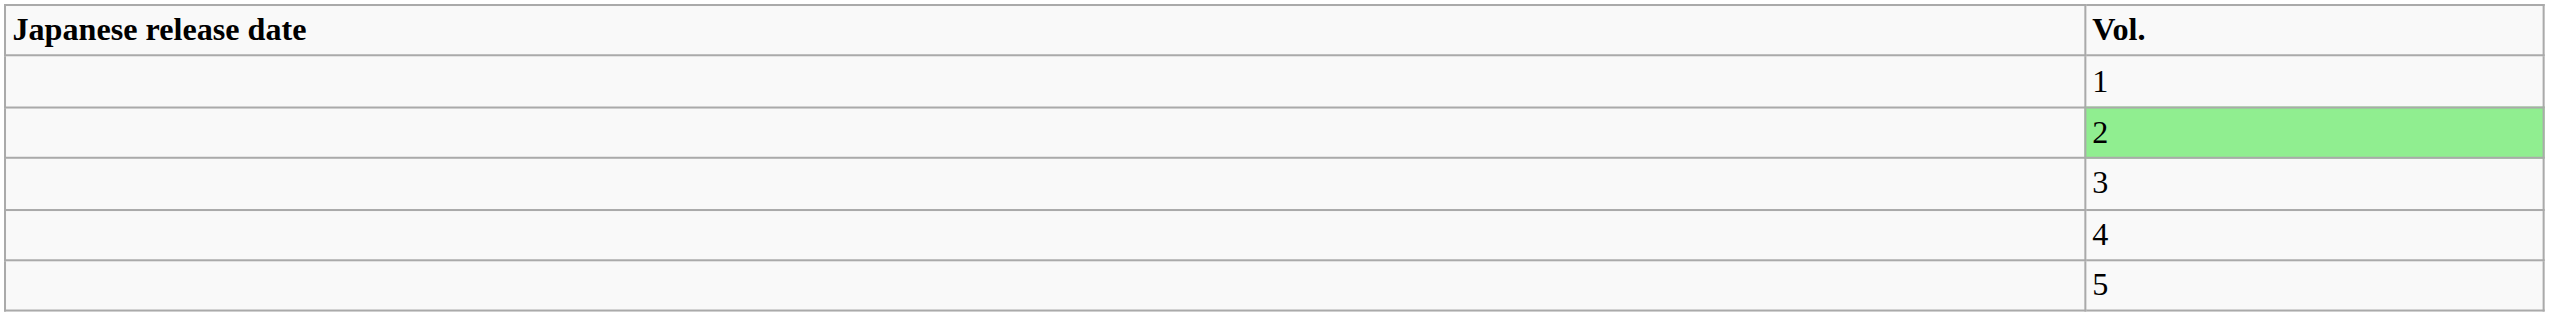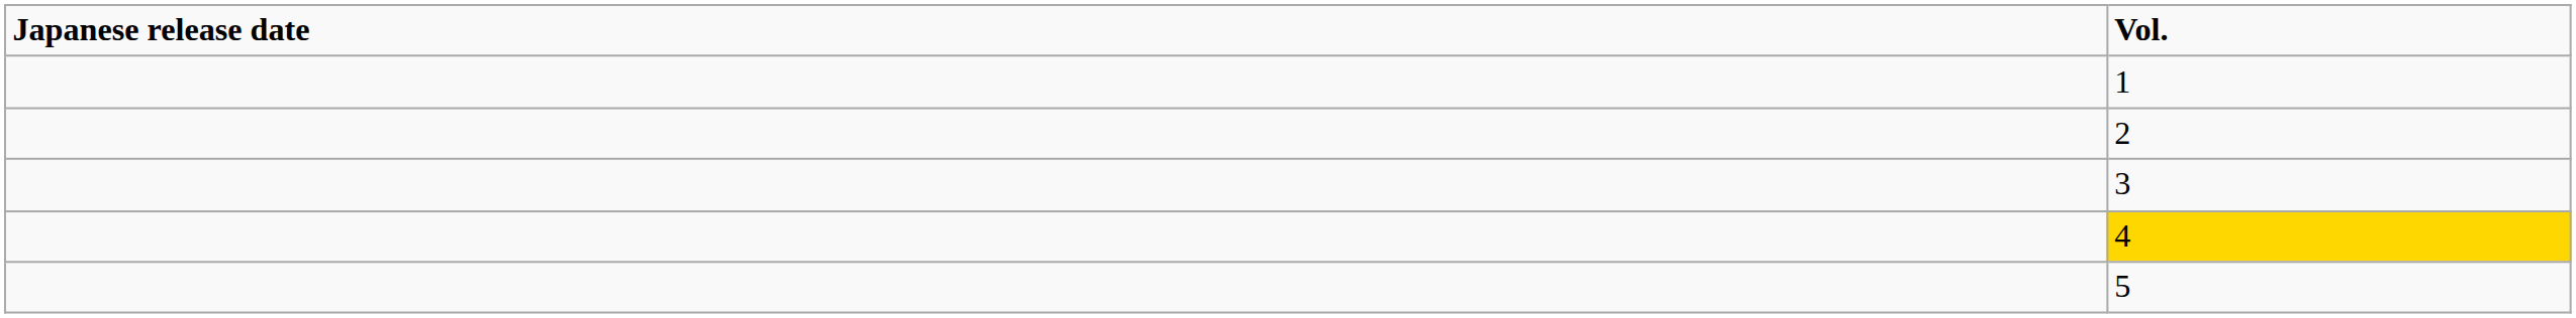2 | Vol.: lightgreen background -> no background
4 | Vol.: no background -> gold background
